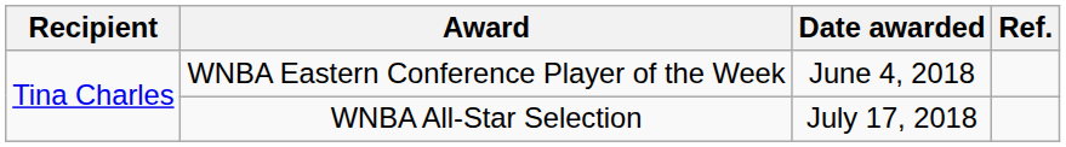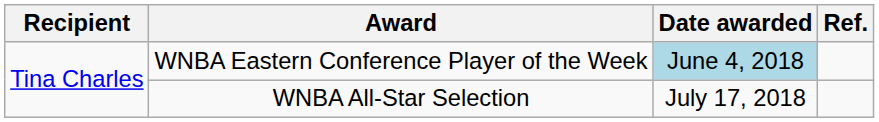WNBA Eastern Conference Player of the Week | Date awarded: no background -> lightblue background
